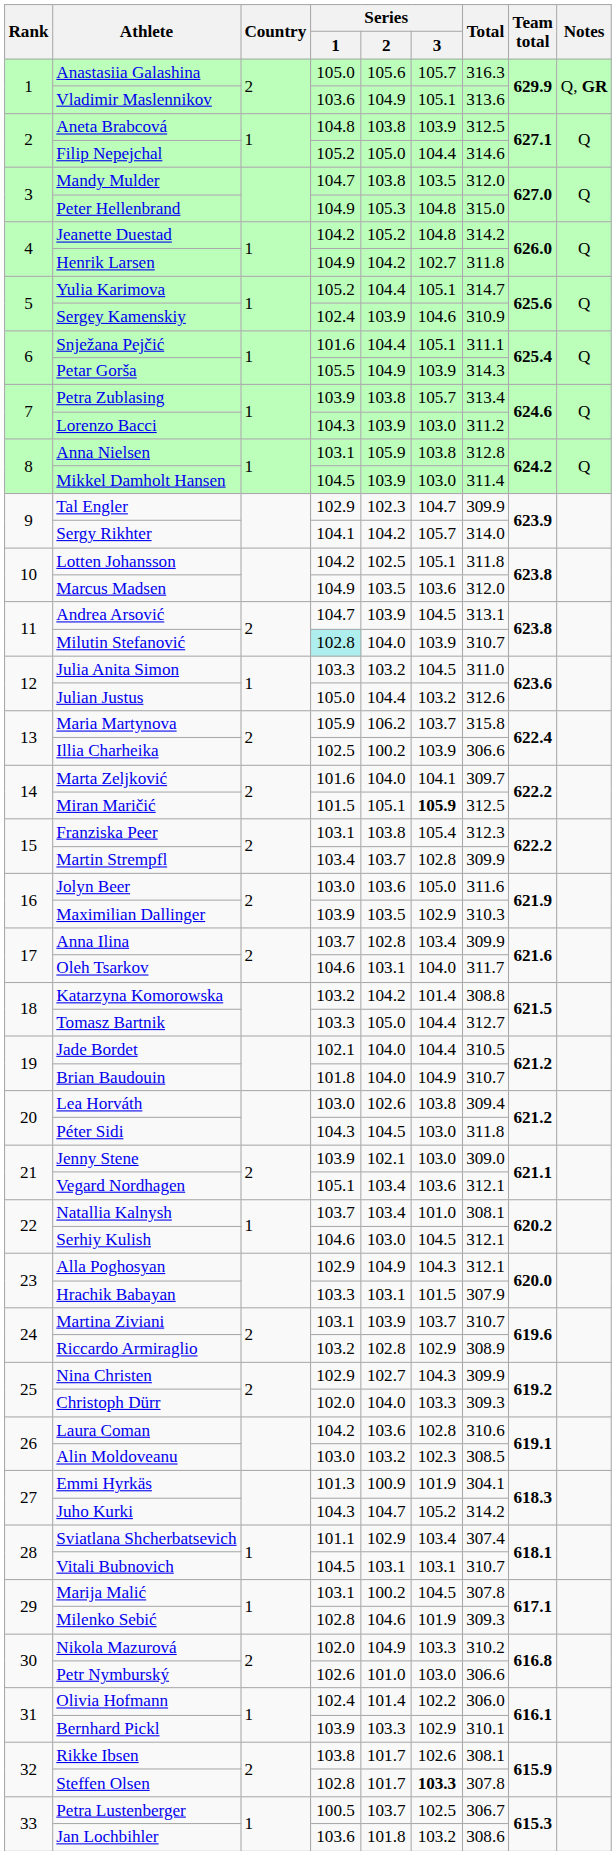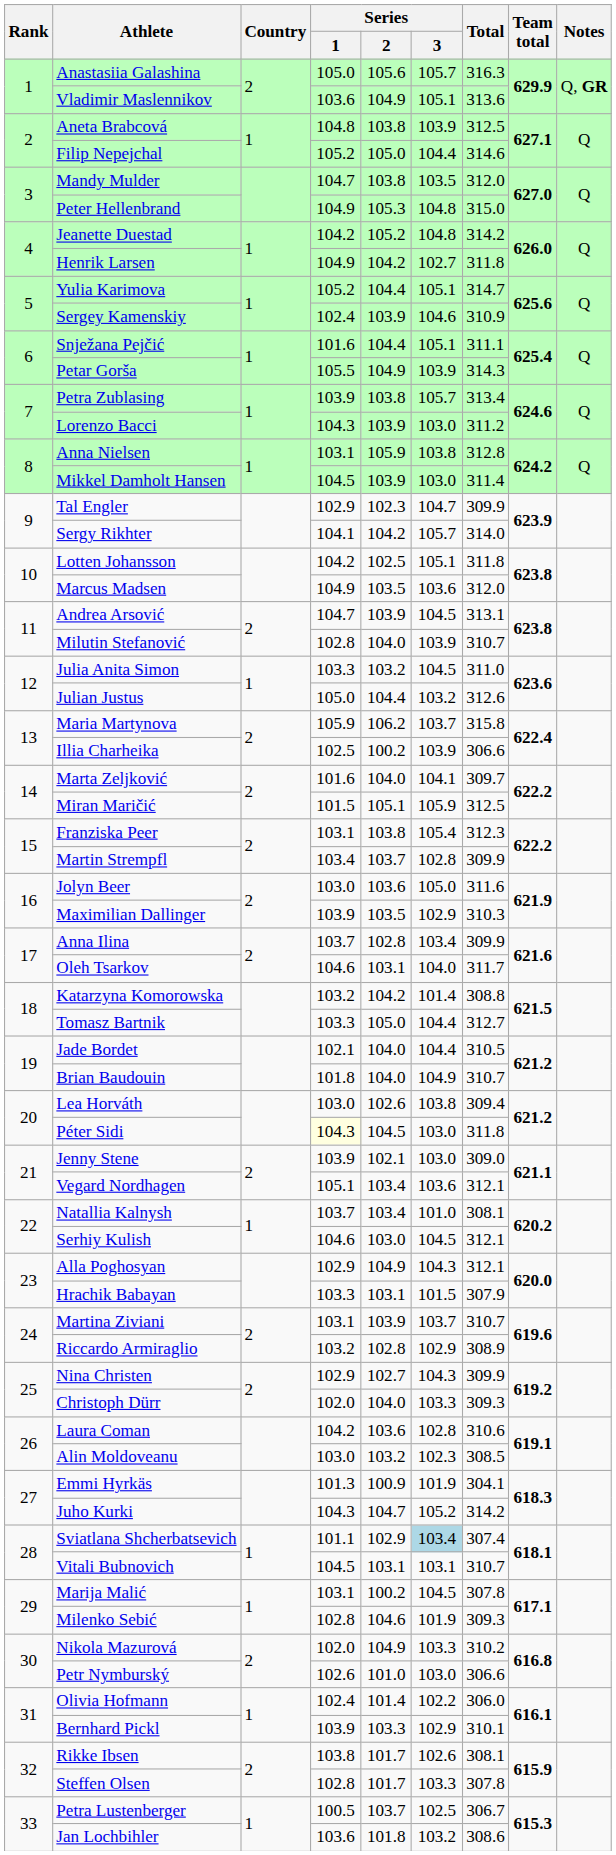Milutin Stefanović | Series / 1: paleturquoise background -> no background
Miran Maričić | Series / 3: bold -> normal
Péter Sidi | Series / 1: no background -> lightyellow background
Sviatlana Shcherbatsevich | Series / 3: no background -> lightblue background
Steffen Olsen | Series / 3: bold -> normal
